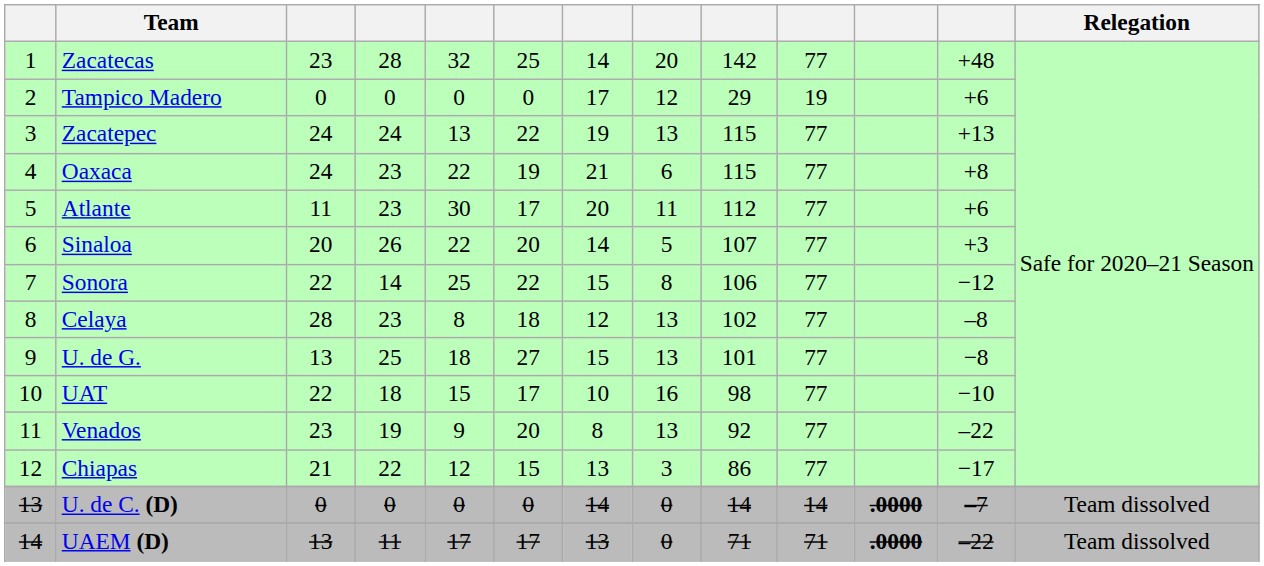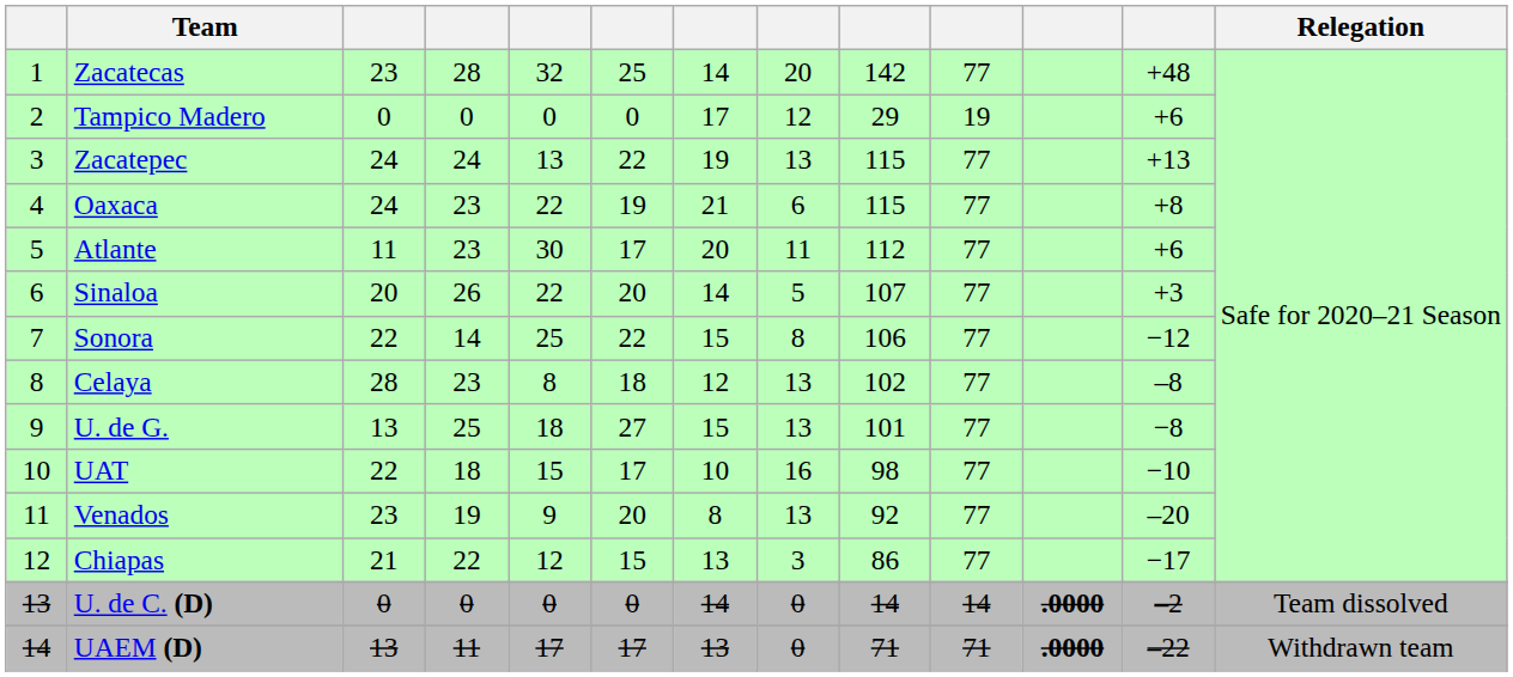Venados | column 12: –22 -> –20
U. de C. (D) | column 12: –7 -> –2
UAEM (D) | Relegation: Team dissolved -> Withdrawn team
